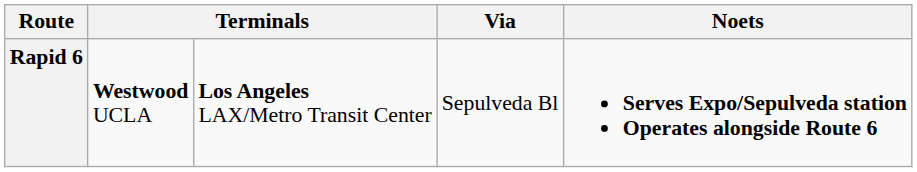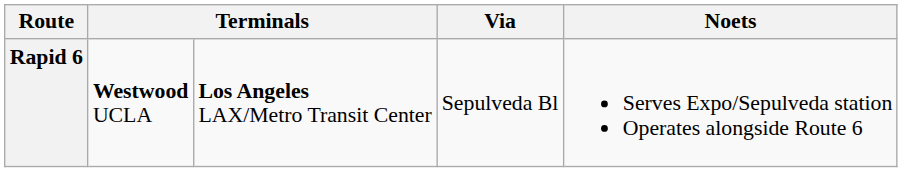Rapid 6 | Noets: bold -> normal
